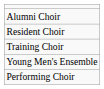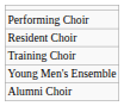row 2 | column 1: Alumni Choir -> Performing Choir
row 6 | column 1: Performing Choir -> Alumni Choir
